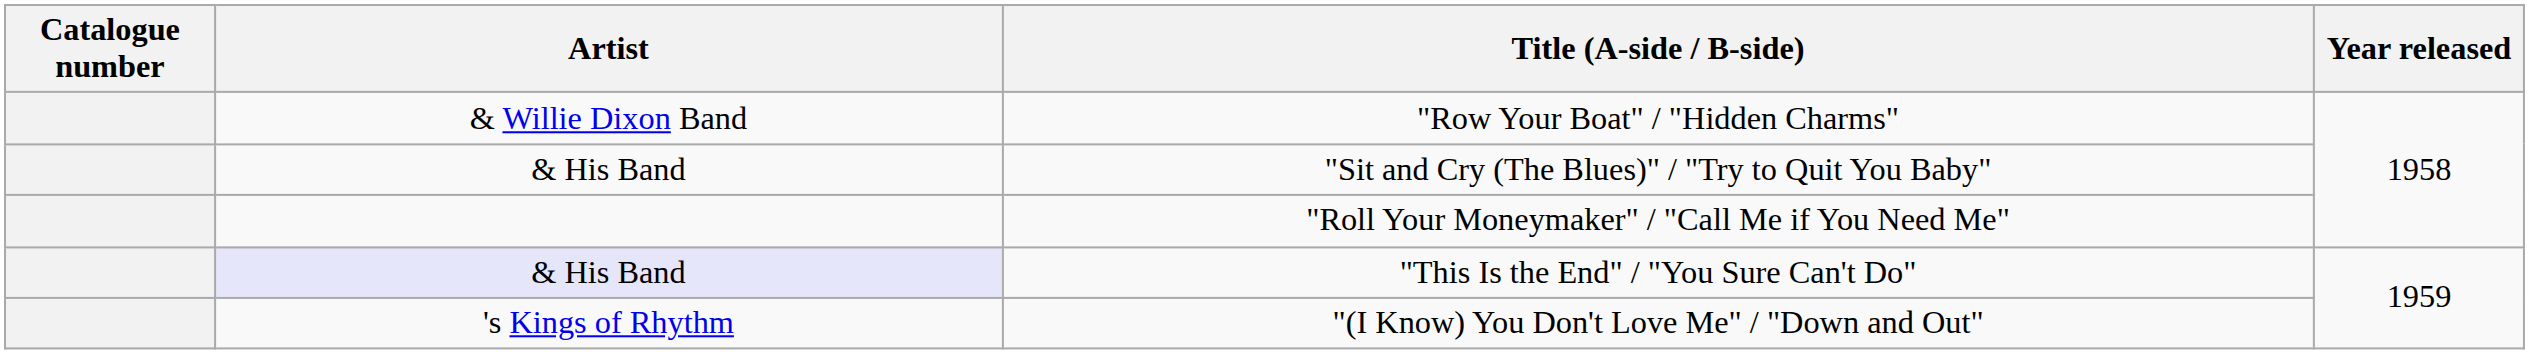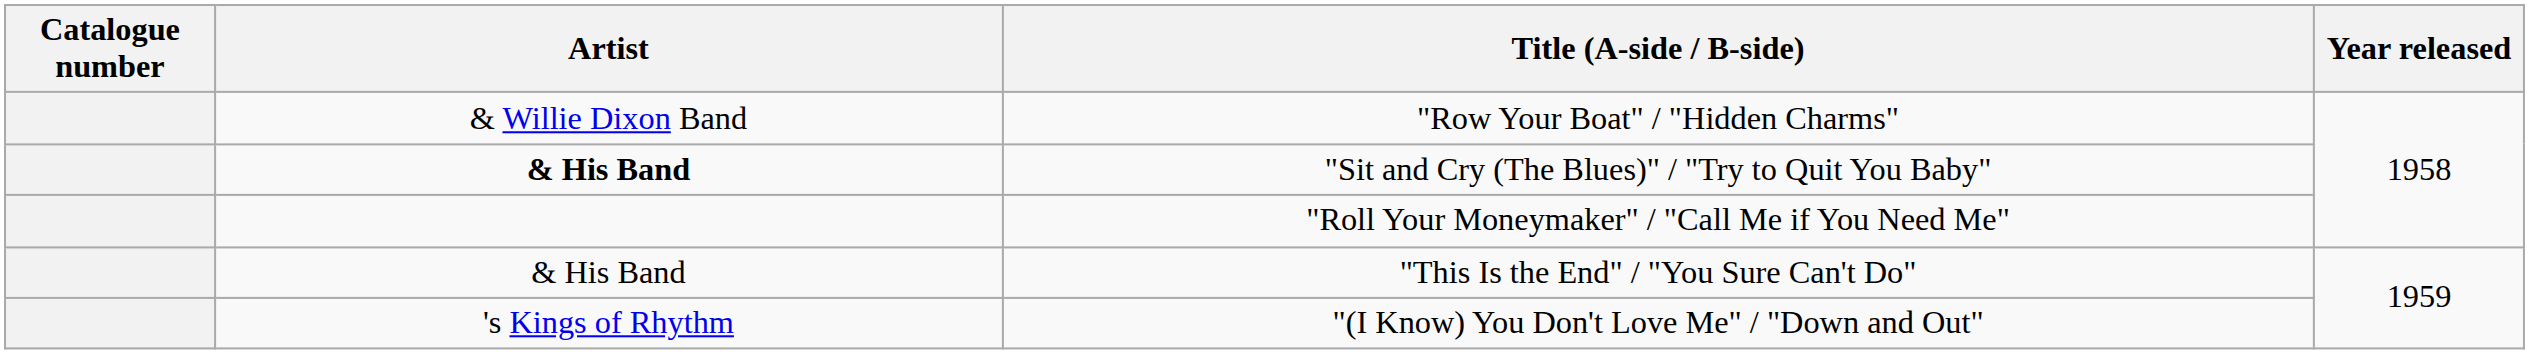"Sit and Cry (The Blues)" / "Try to Quit You Baby" | Artist: normal -> bold
"This Is the End" / "You Sure Can't Do" | Artist: lavender background -> no background
